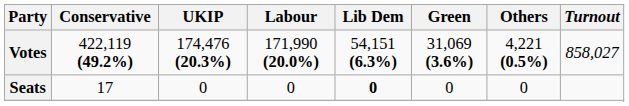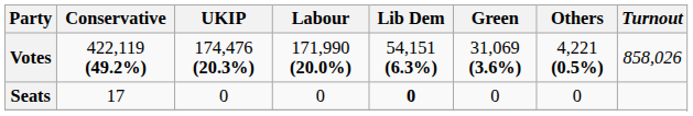Votes | Turnout: 858,027 -> 858,026
